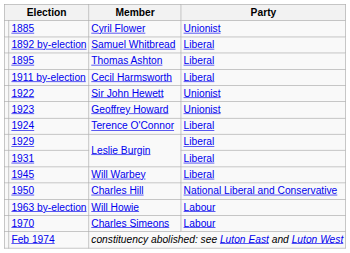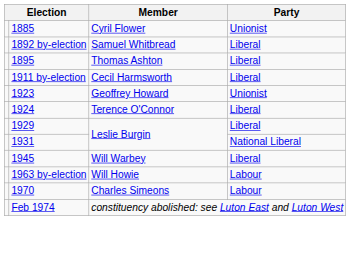- row: 1922 | Sir John Hewett | Unionist
1931 / Leslie Burgin | Party: Liberal -> National Liberal
- row: 1950 | Charles Hill | National Liberal and Conservative
